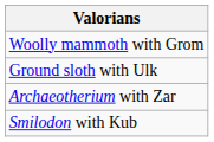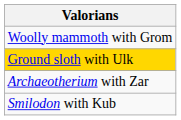row 3 | column 1: no background -> gold background
